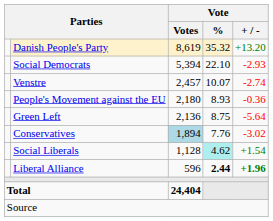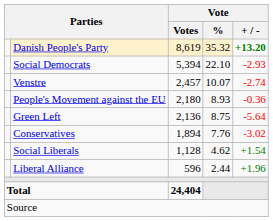Danish People's Party | Vote / + / -: normal -> bold
Conservatives | Vote / Votes: lightblue background -> no background
Social Liberals | Vote / %: paleturquoise background -> no background
Liberal Alliance | Vote / %: bold -> normal
Liberal Alliance | Vote / + / -: bold -> normal
